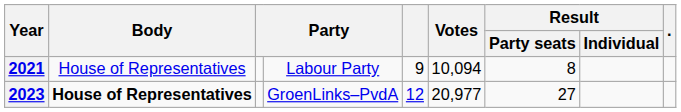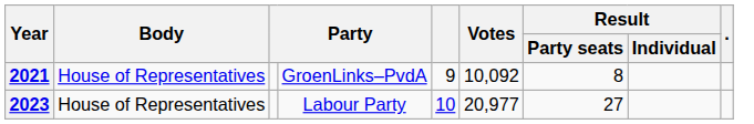2021 | column 4: Labour Party -> GroenLinks–PvdA
2021 | Votes: 10,094 -> 10,092
2023 | Body: bold -> normal
2023 | column 4: GroenLinks–PvdA -> Labour Party
2023 | column 5: 12 -> 10
